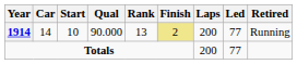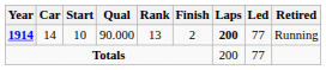1914 | Finish: khaki background -> no background
1914 | Laps: normal -> bold
